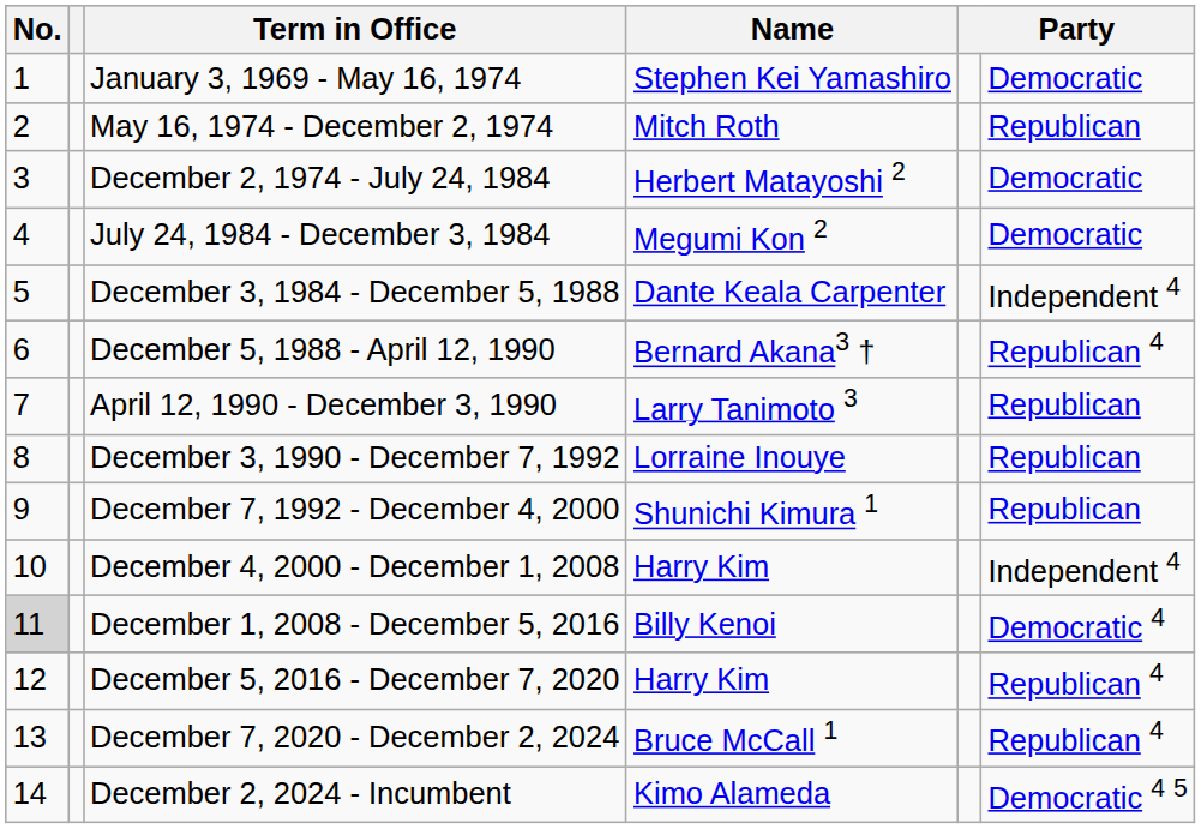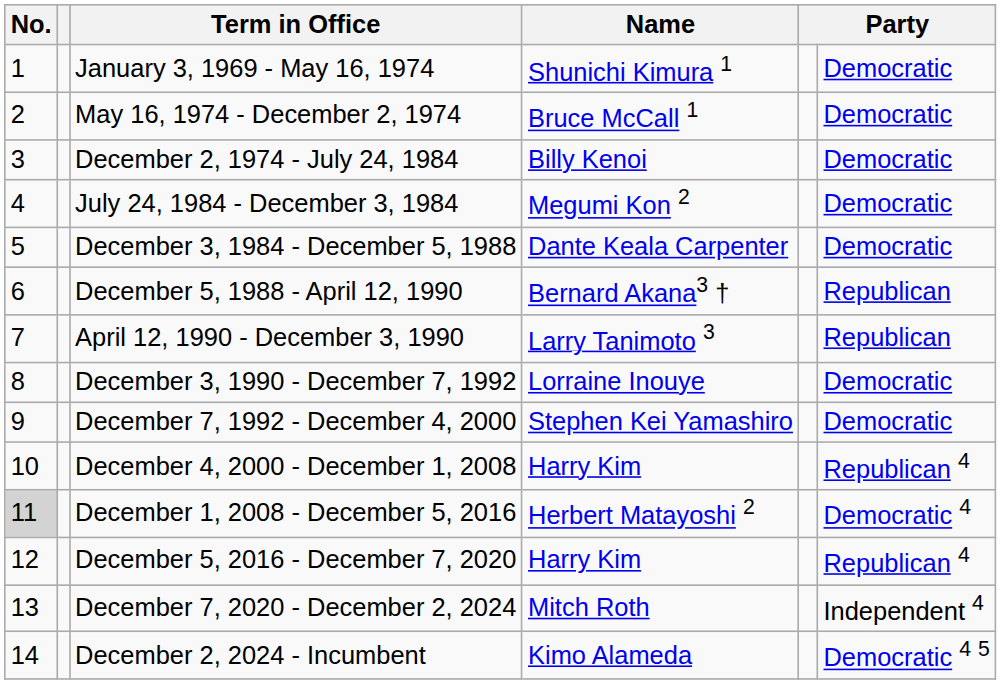January 3, 1969 - May 16, 1974 | Name: Stephen Kei Yamashiro -> Shunichi Kimura 1
May 16, 1974 - December 2, 1974 | Name: Mitch Roth -> Bruce McCall 1
May 16, 1974 - December 2, 1974 | column 6: Republican -> Democratic
December 2, 1974 - July 24, 1984 | Name: Herbert Matayoshi 2 -> Billy Kenoi
December 3, 1984 - December 5, 1988 | column 6: Independent 4 -> Democratic
December 5, 1988 - April 12, 1990 | column 6: Republican 4 -> Republican
December 3, 1990 - December 7, 1992 | column 6: Republican -> Democratic
December 7, 1992 - December 4, 2000 | Name: Shunichi Kimura 1 -> Stephen Kei Yamashiro
December 7, 1992 - December 4, 2000 | column 6: Republican -> Democratic
December 4, 2000 - December 1, 2008 | column 6: Independent 4 -> Republican 4
December 1, 2008 - December 5, 2016 | Name: Billy Kenoi -> Herbert Matayoshi 2
December 7, 2020 - December 2, 2024 | Name: Bruce McCall 1 -> Mitch Roth
December 7, 2020 - December 2, 2024 | column 6: Republican 4 -> Independent 4
